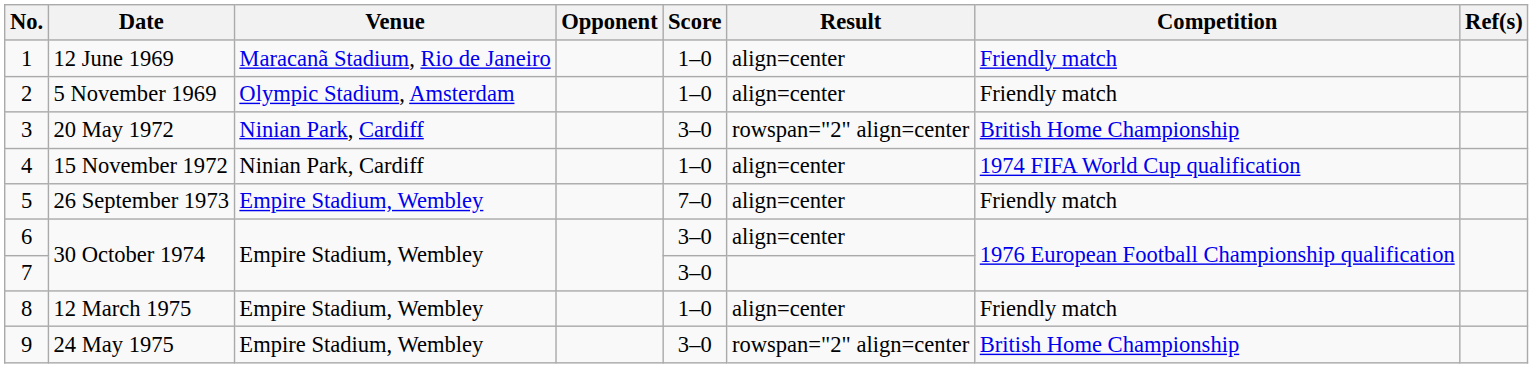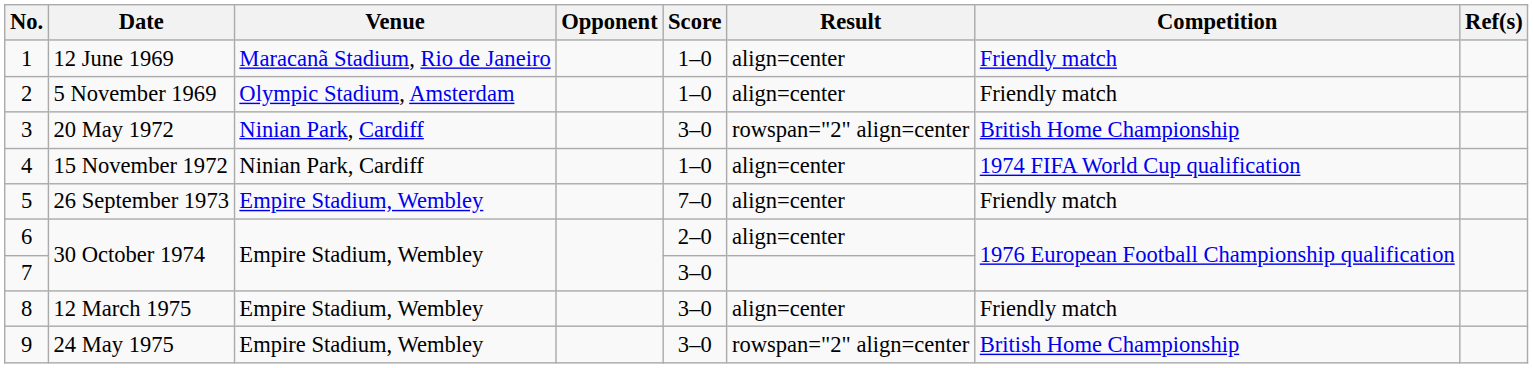6 | Score: 3–0 -> 2–0
8 | Score: 1–0 -> 3–0
